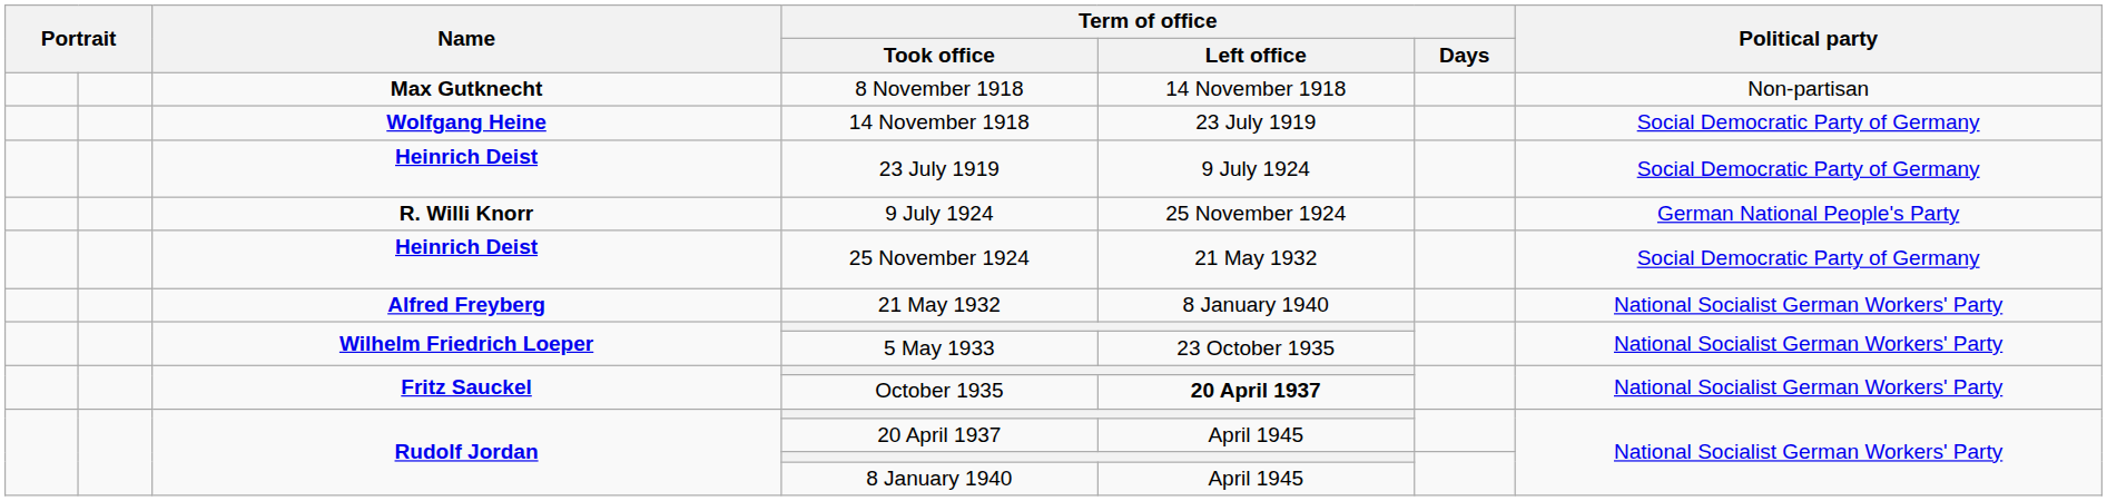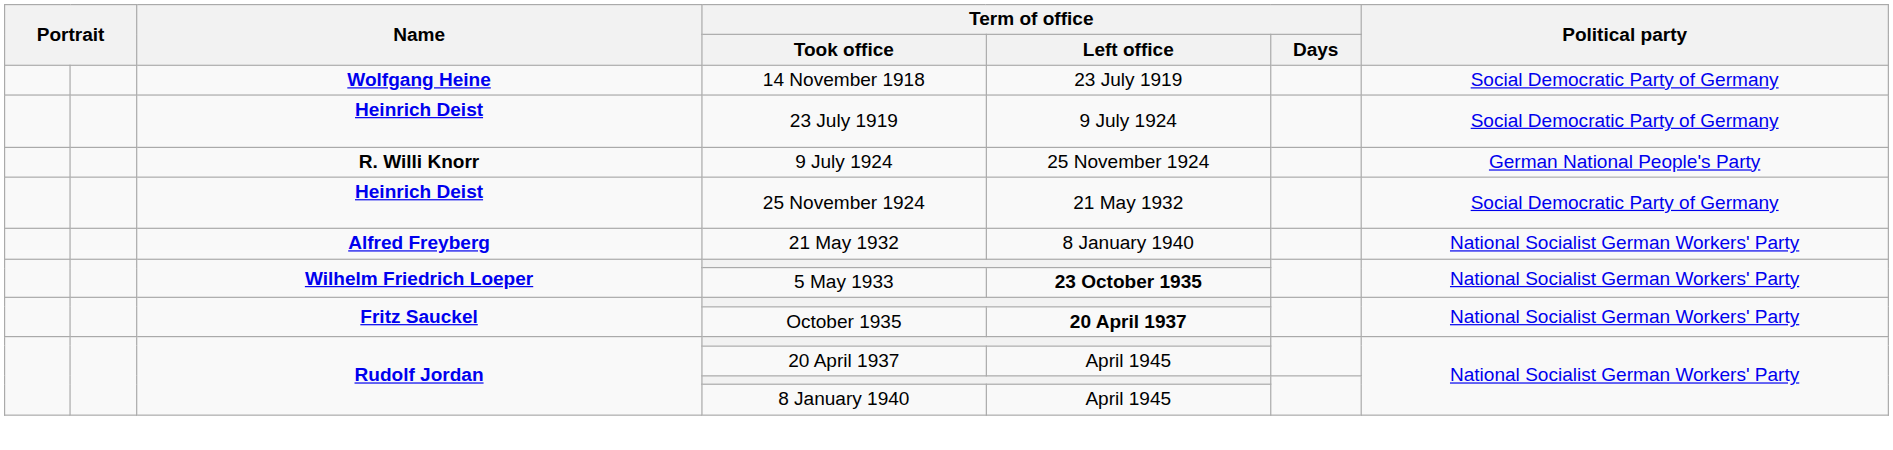- row: Max Gutknecht | 8 November 1918 | 14 November 1918 | Non-partisan
5 May 1933 | Term of office / Left office: normal -> bold
